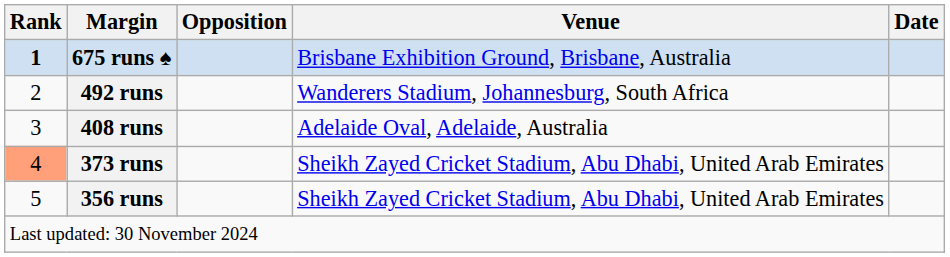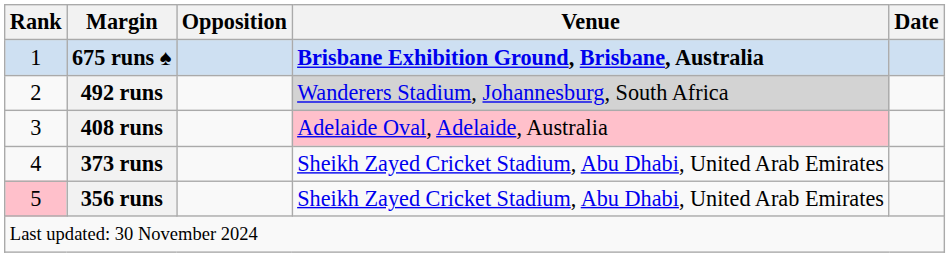675 runs ♠ | Rank: bold -> normal
675 runs ♠ | Venue: normal -> bold
492 runs | Venue: no background -> lightgrey background
408 runs | Venue: no background -> pink background
373 runs | Rank: lightsalmon background -> no background
356 runs | Rank: no background -> pink background
